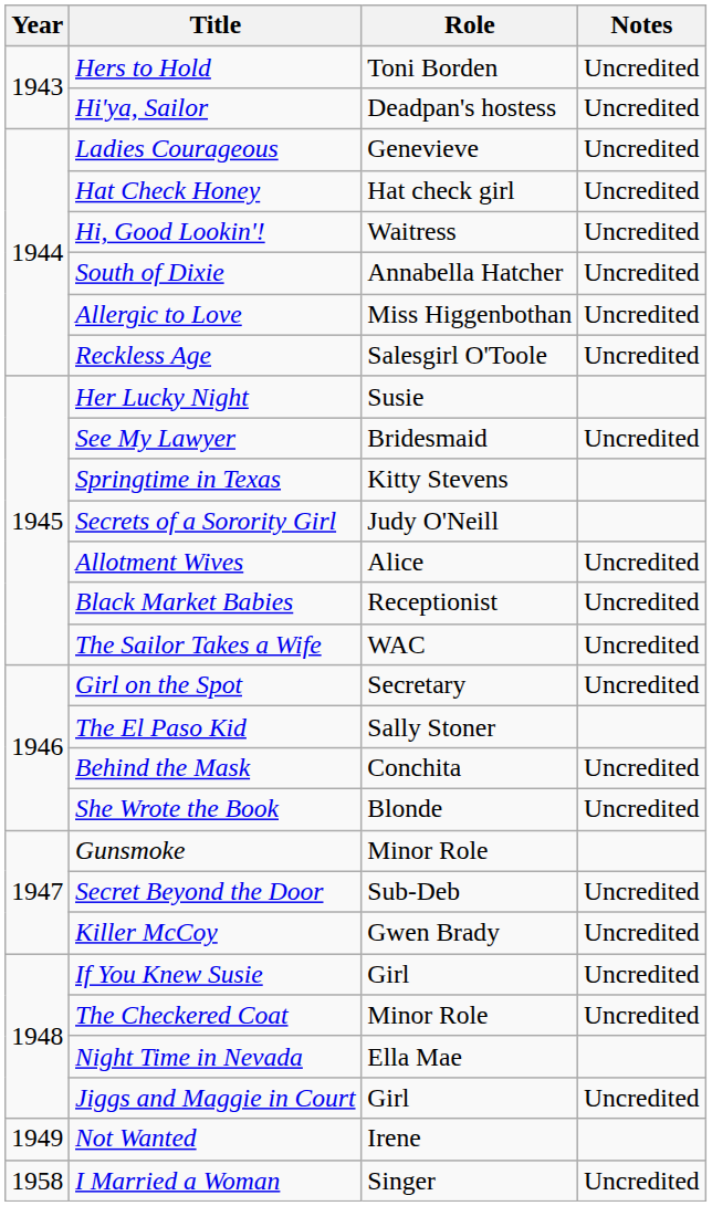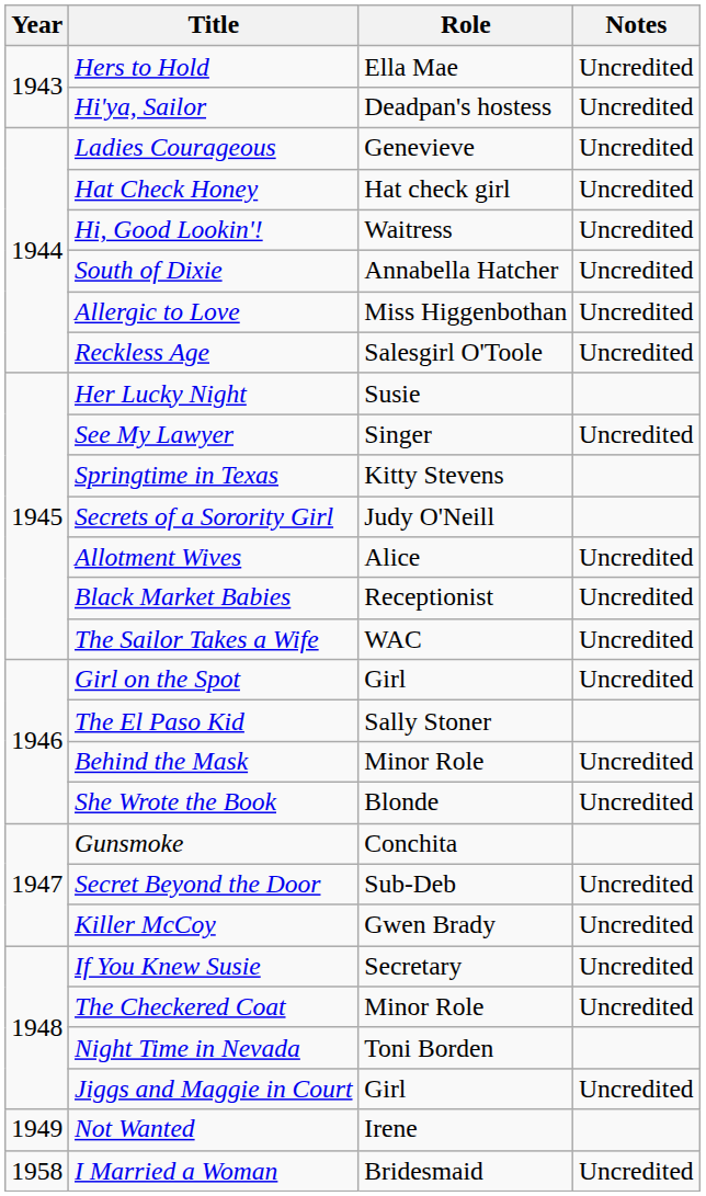Hers to Hold | Role: Toni Borden -> Ella Mae
See My Lawyer | Role: Bridesmaid -> Singer
Girl on the Spot | Role: Secretary -> Girl
Behind the Mask | Role: Conchita -> Minor Role
Gunsmoke | Role: Minor Role -> Conchita
If You Knew Susie | Role: Girl -> Secretary
Night Time in Nevada | Role: Ella Mae -> Toni Borden
I Married a Woman | Role: Singer -> Bridesmaid
